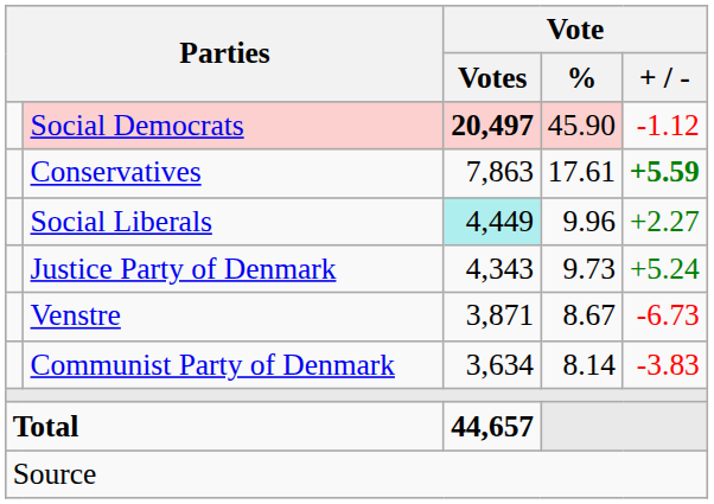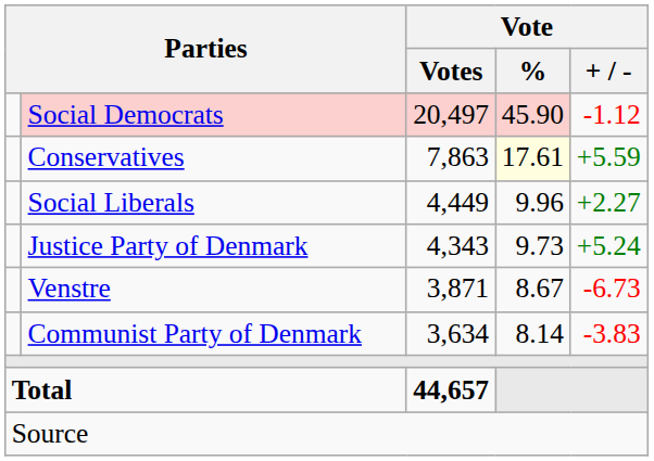Social Democrats | Vote / Votes: bold -> normal
Conservatives | Vote / %: no background -> lightyellow background
Conservatives | Vote / + / -: bold -> normal
Social Liberals | Vote / Votes: paleturquoise background -> no background
